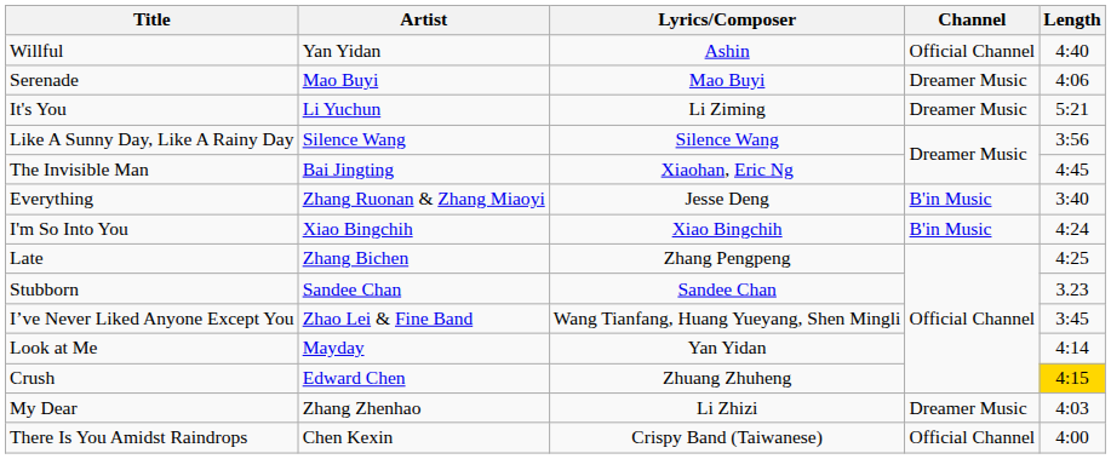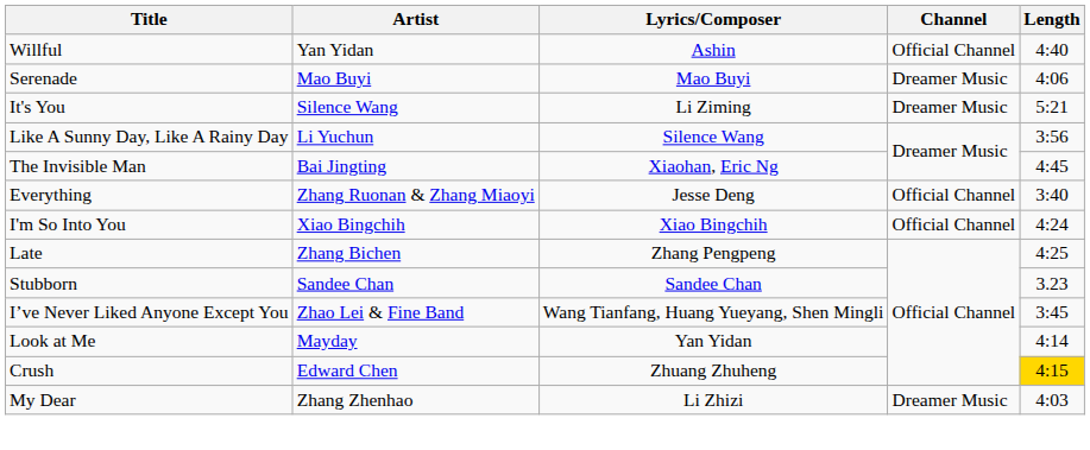It's You | Artist: Li Yuchun -> Silence Wang
Like A Sunny Day, Like A Rainy Day | Artist: Silence Wang -> Li Yuchun
Everything | Channel: B'in Music -> Official Channel
I'm So Into You | Channel: B'in Music -> Official Channel
- row: There Is You Amidst Raindrops | Chen Kexin | Crispy Band (Taiwanese) | Official Channel | 4:00
